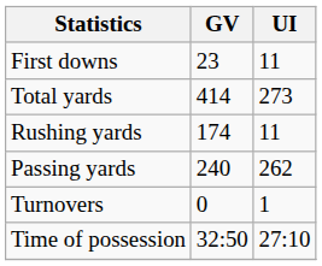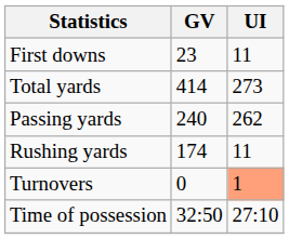rows swapped: Rushing yards <-> Passing yards
Turnovers | UI: no background -> lightsalmon background
